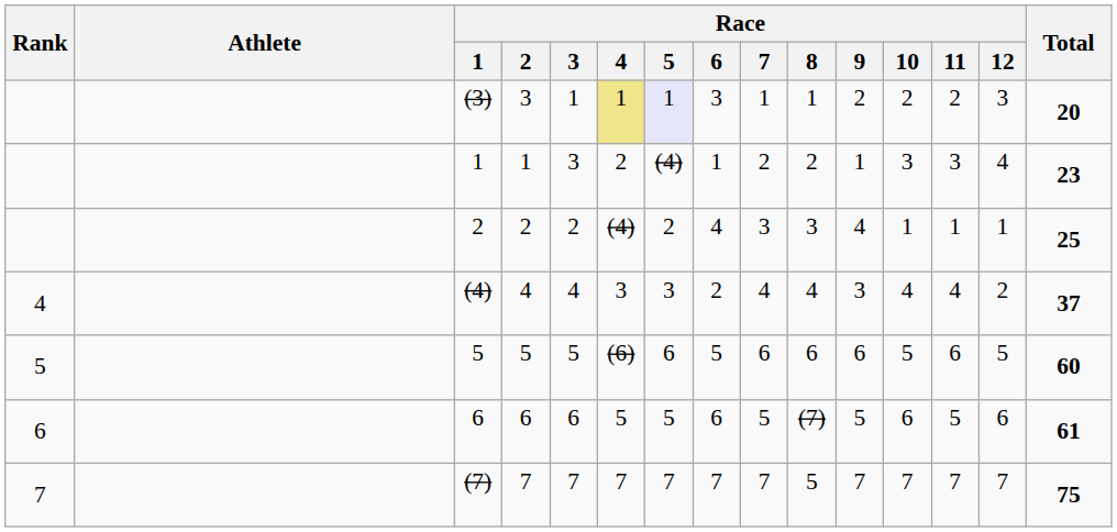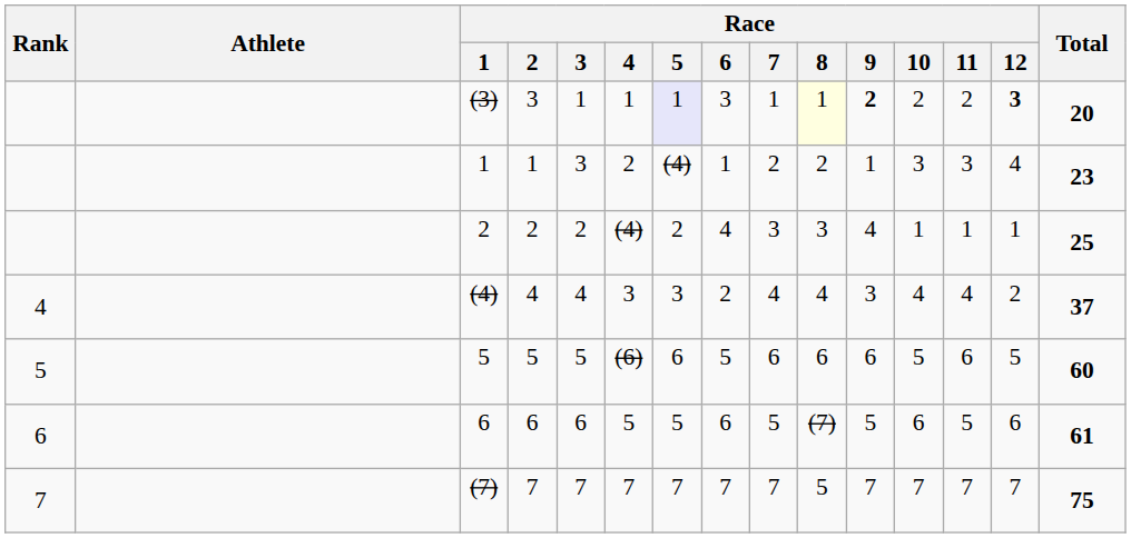(3) | Race / 4: khaki background -> no background
(3) | Race / 8: no background -> lightyellow background
(3) | Race / 9: normal -> bold
(3) | Race / 12: normal -> bold
